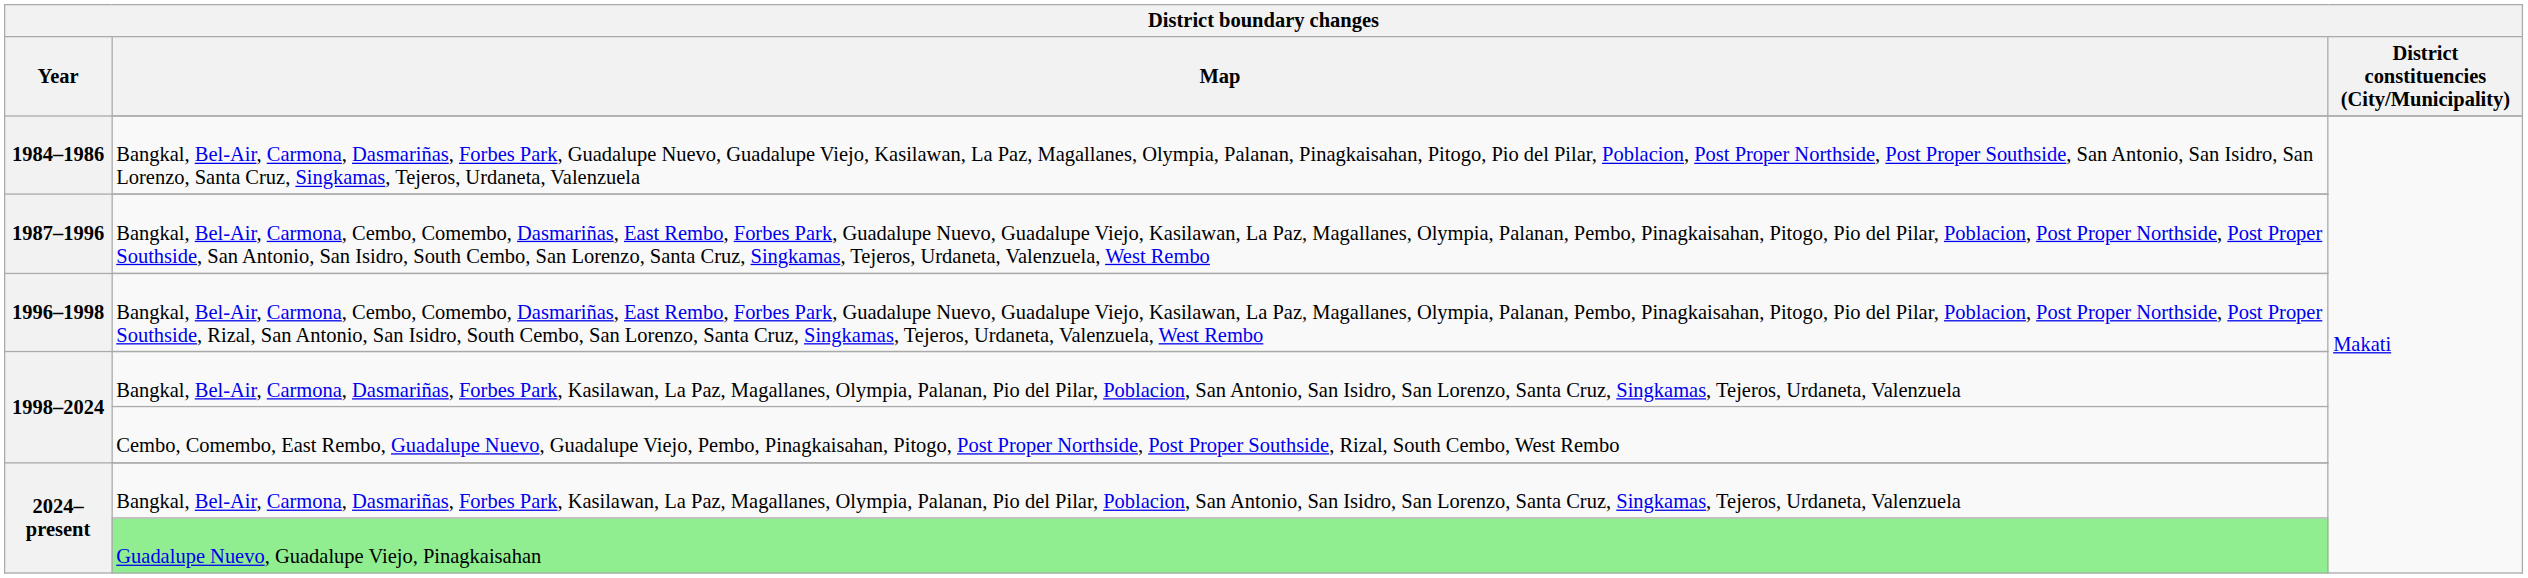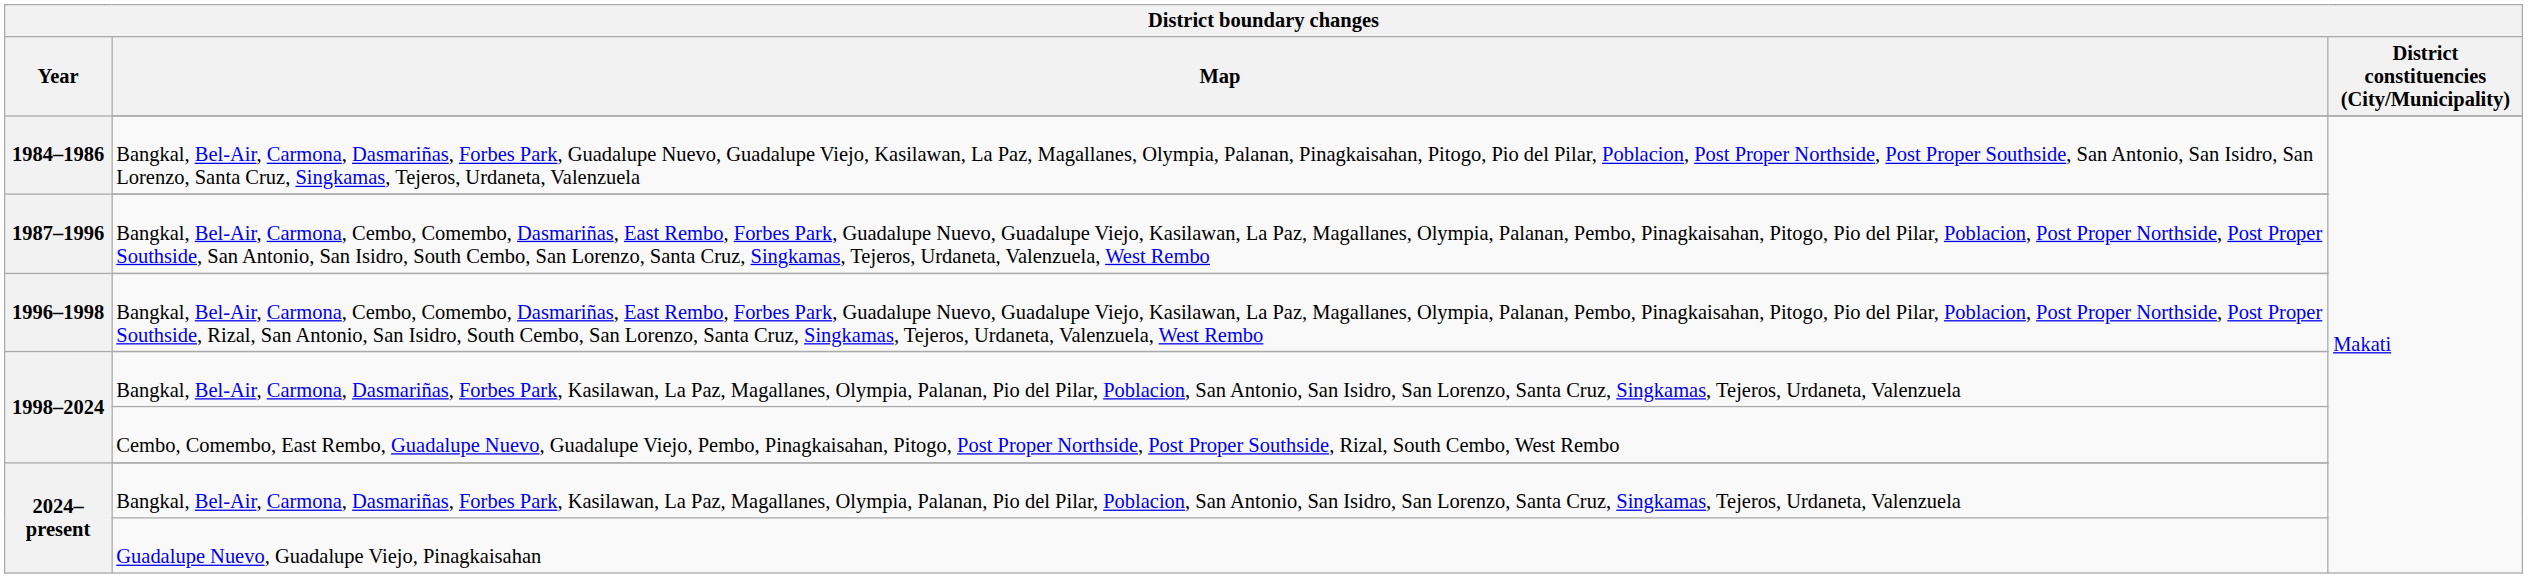Guadalupe Nuevo, Guadalupe Viejo, Pinagkaisahan | Map: lightgreen background -> no background
